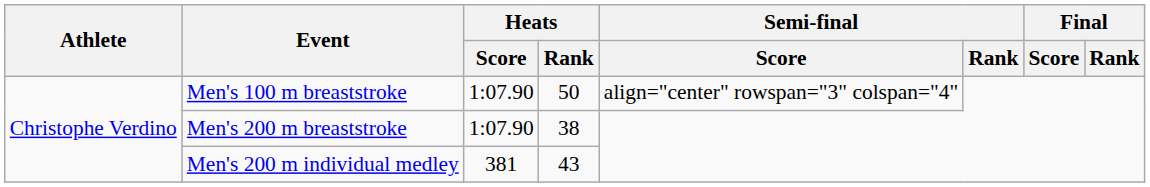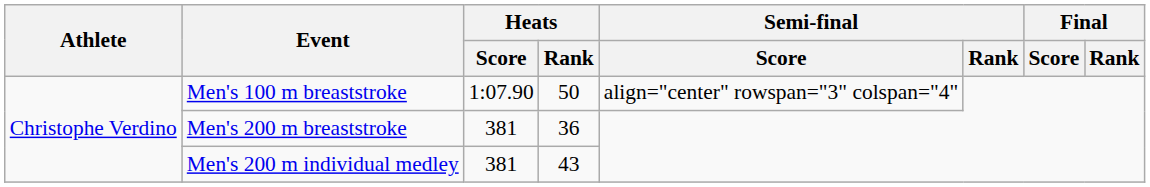Men's 200 m breaststroke | Heats / Score: 1:07.90 -> 381
Men's 200 m breaststroke | Heats / Rank: 38 -> 36
